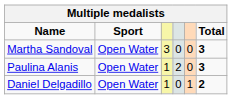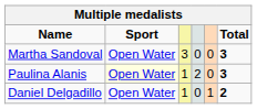Paulina Alanis | Sport: no background -> lightyellow background
